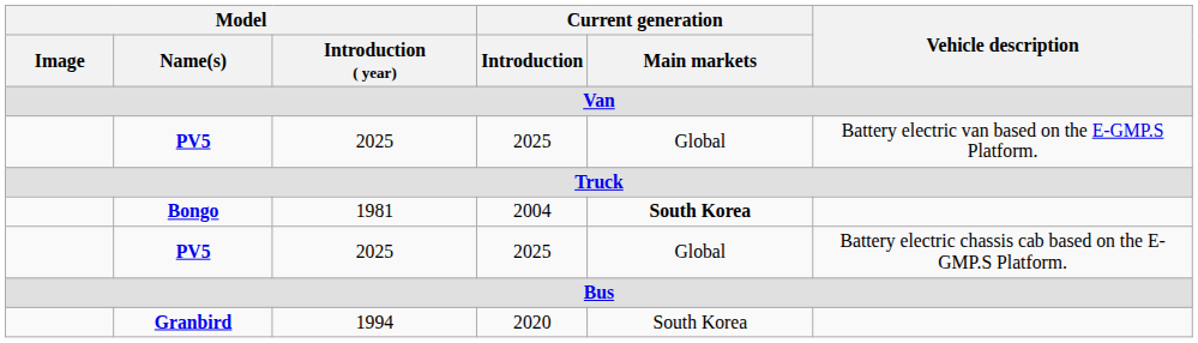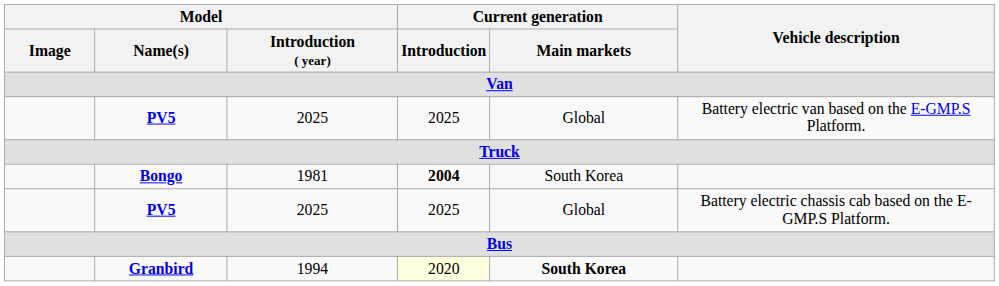Bongo | Current generation / Introduction: normal -> bold
Bongo | Current generation / Main markets: bold -> normal
Granbird | Current generation / Introduction: no background -> lightyellow background
Granbird | Current generation / Main markets: normal -> bold
